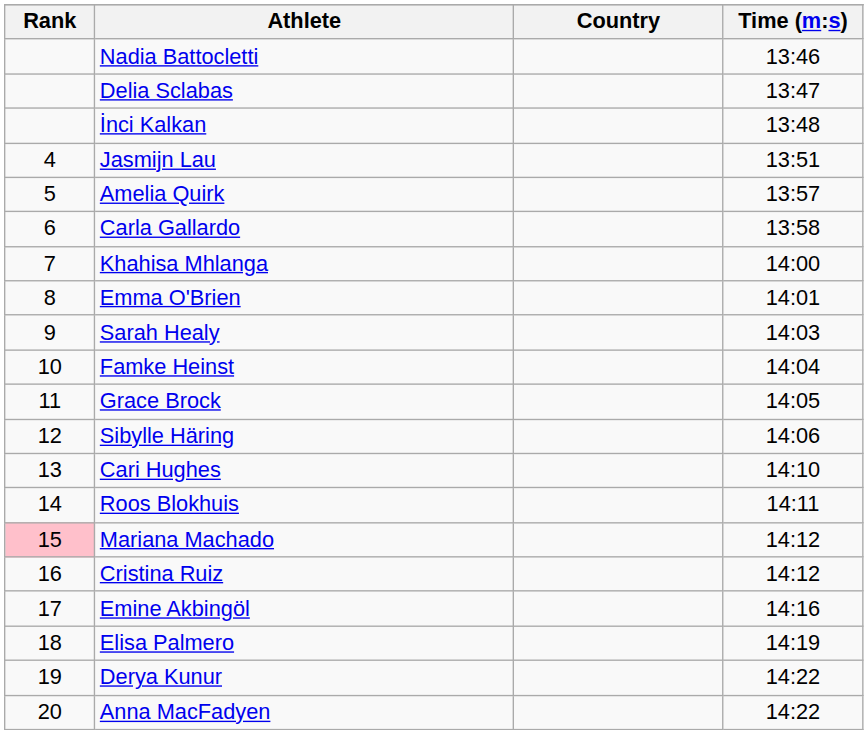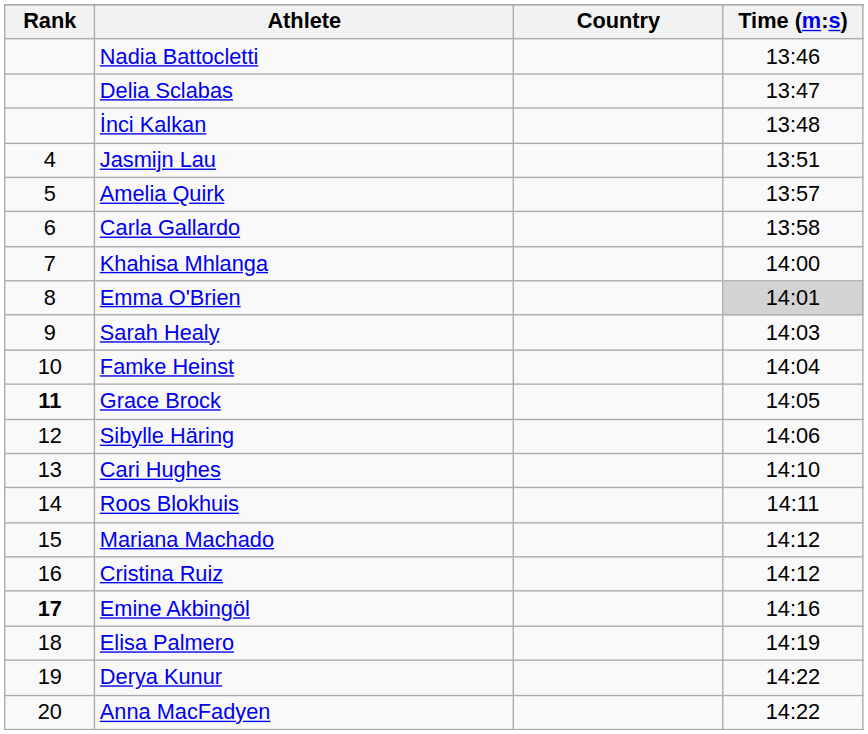Emma O'Brien | Time (m:s): no background -> lightgrey background
Grace Brock | Rank: normal -> bold
Mariana Machado | Rank: pink background -> no background
Emine Akbingöl | Rank: normal -> bold
